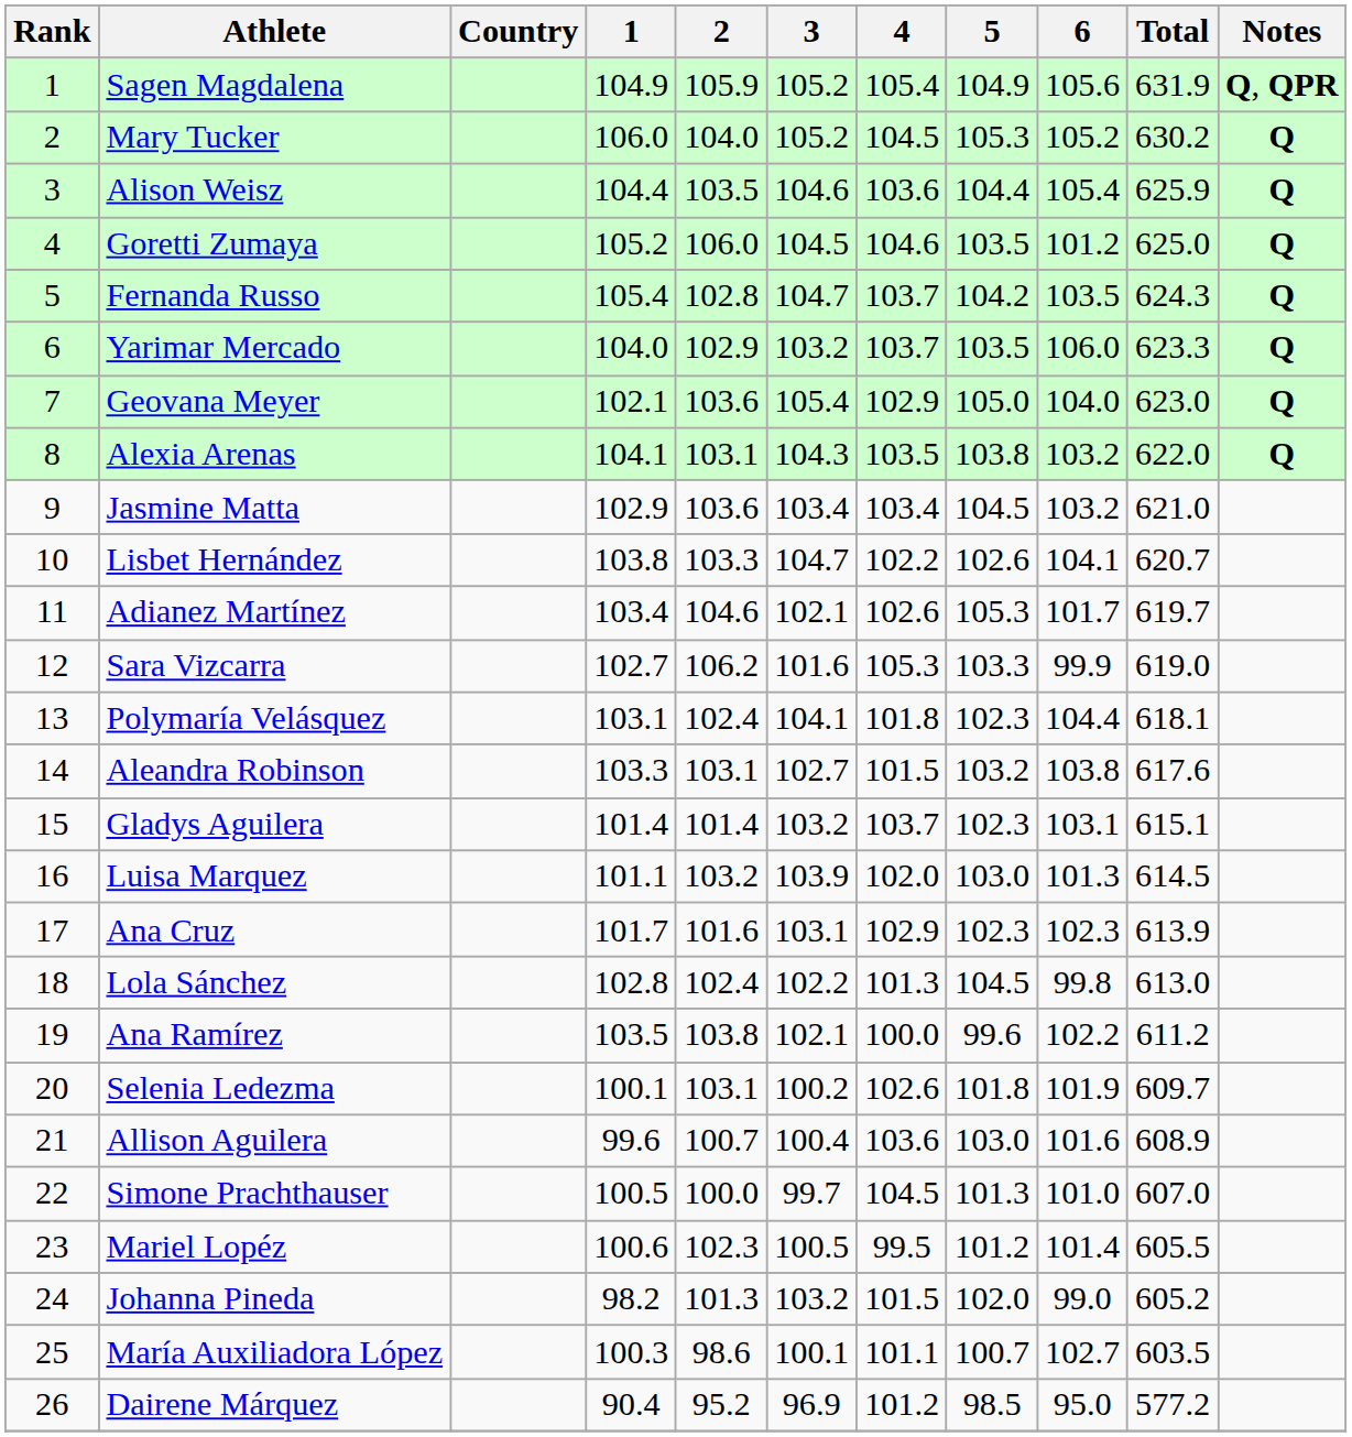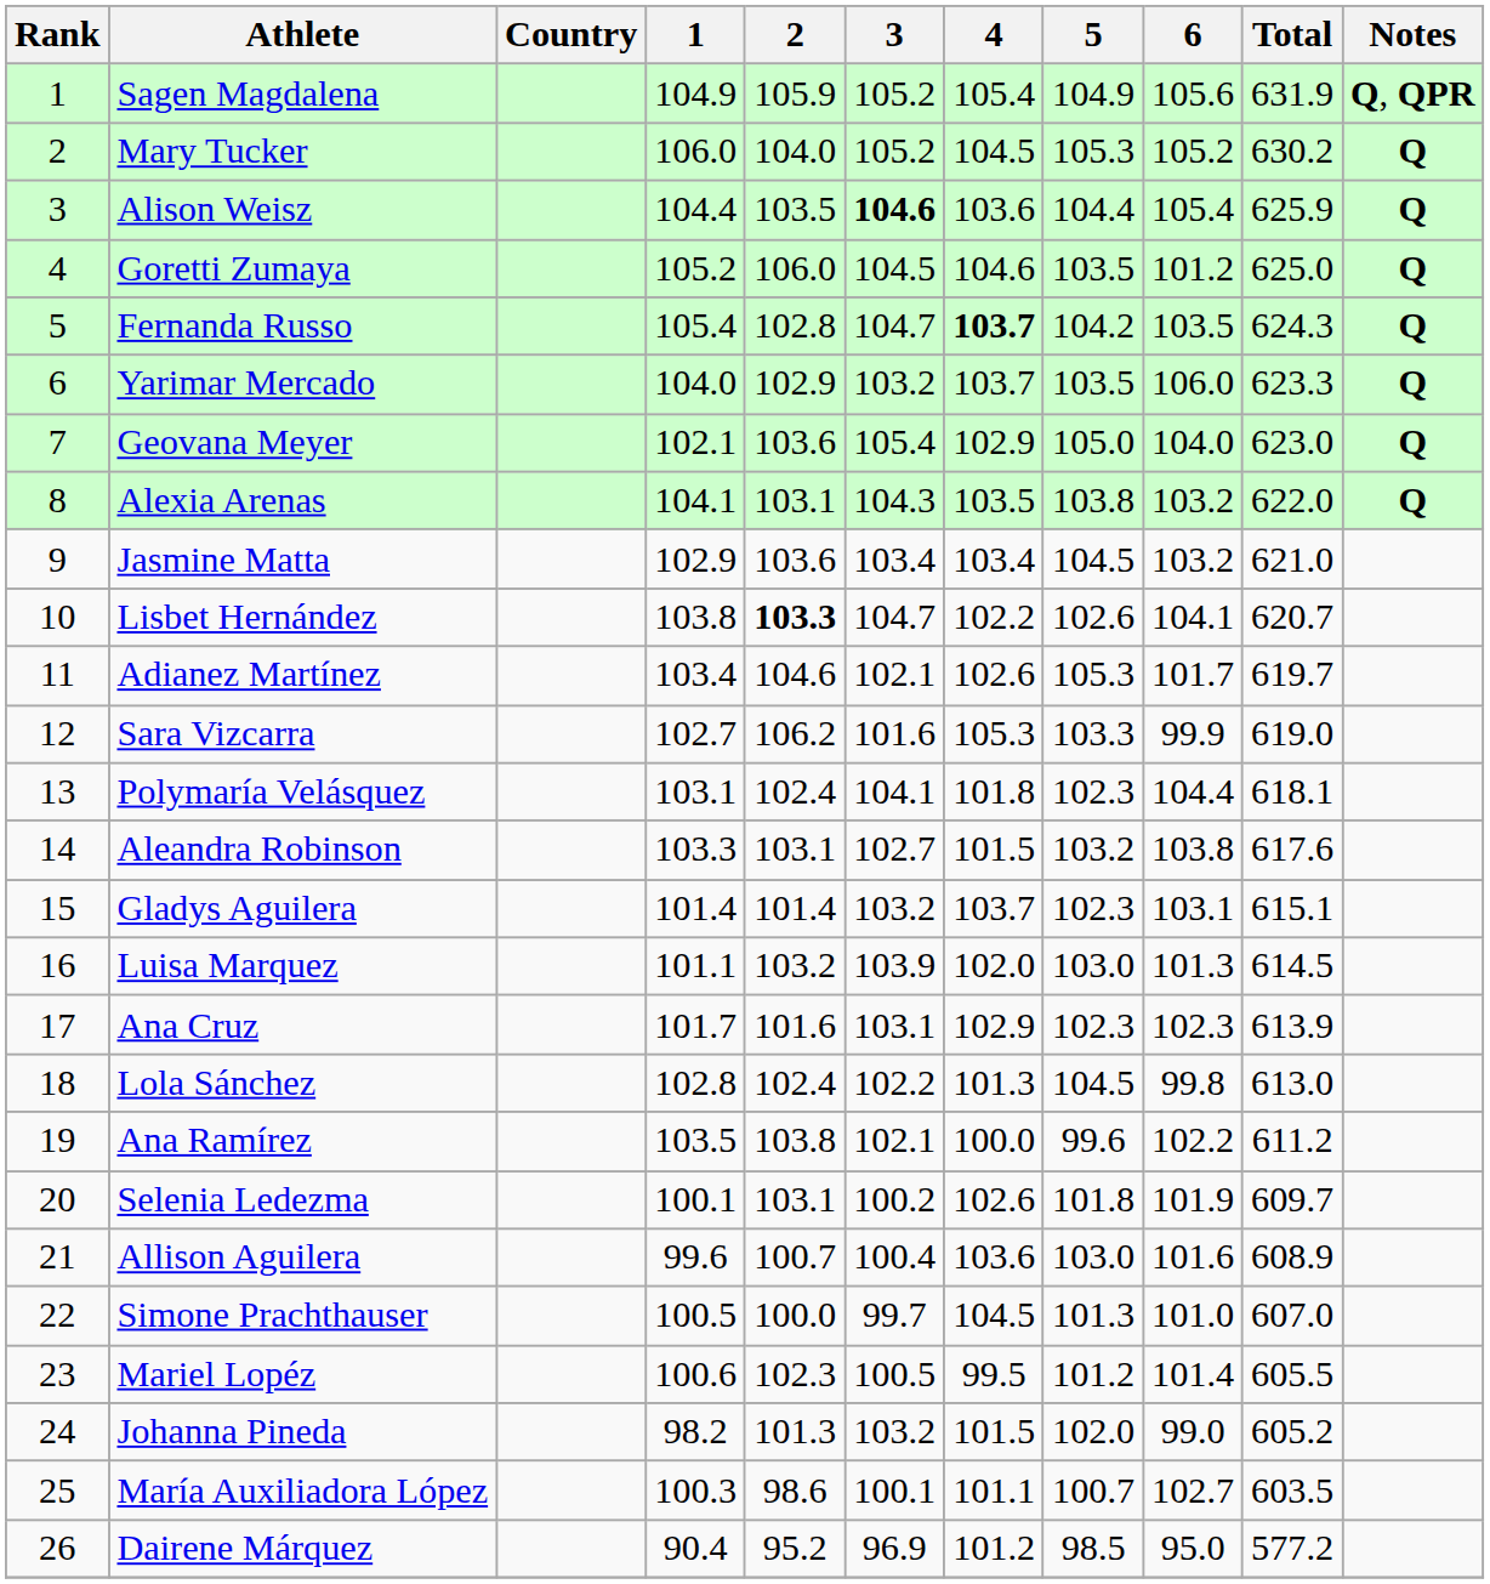Alison Weisz | 3: normal -> bold
Fernanda Russo | 4: normal -> bold
Lisbet Hernández | 2: normal -> bold
